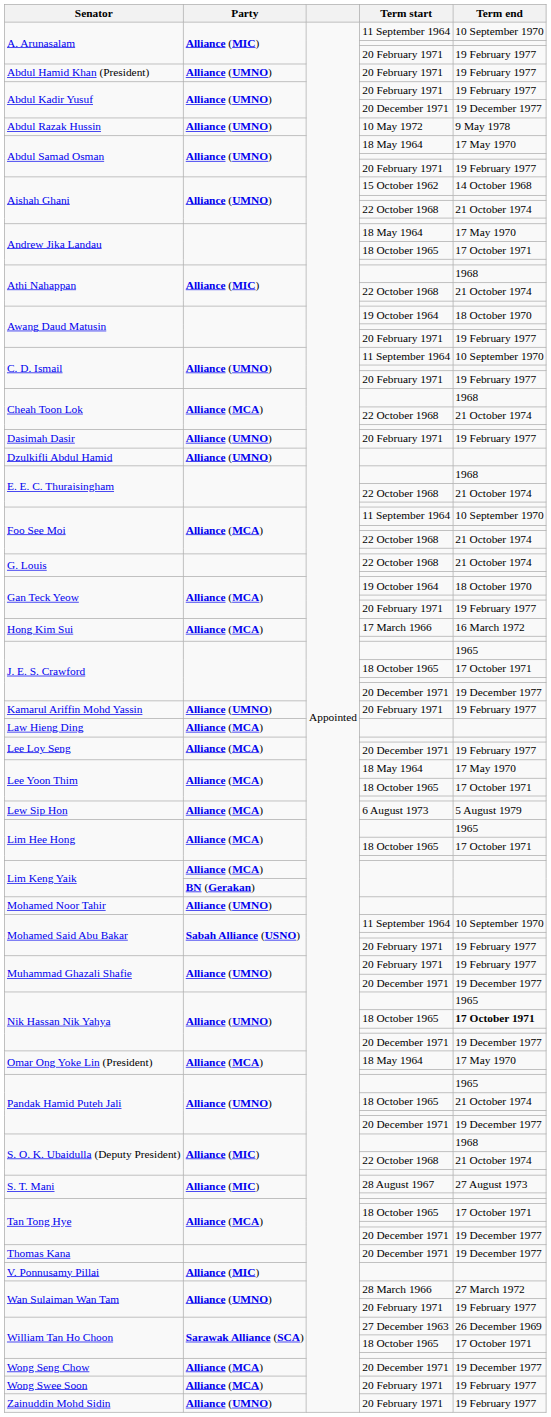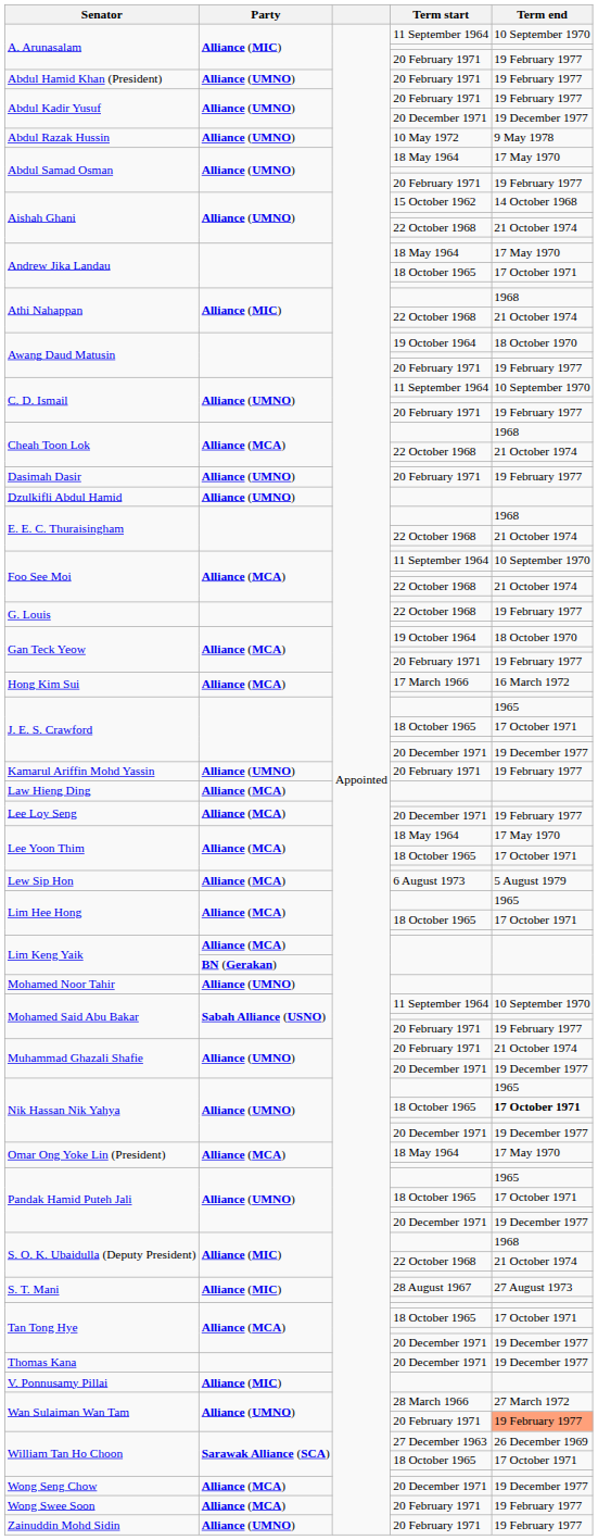G. Louis / 22 October 1968 | Term end: 21 October 1974 -> 19 February 1977
Muhammad Ghazali Shafie / 20 February 1971 | Term end: 19 February 1977 -> 21 October 1974
Pandak Hamid Puteh Jali / 18 October 1965 | Term end: 21 October 1974 -> 17 October 1971
Wan Sulaiman Wan Tam / 20 February 1971 | Term end: no background -> lightsalmon background
